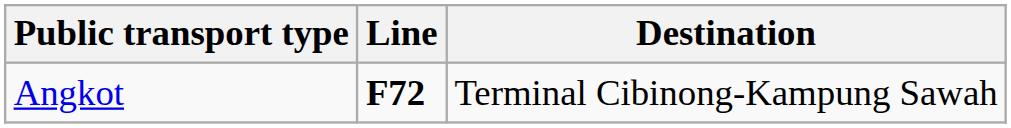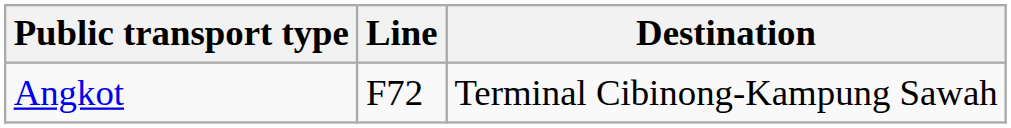Angkot | Line: bold -> normal
